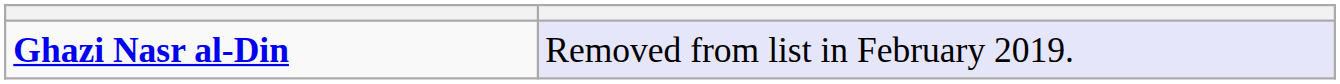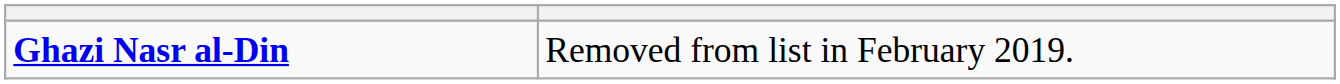Ghazi Nasr al-Din | column 2: lavender background -> no background
